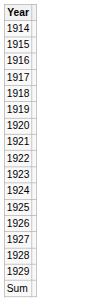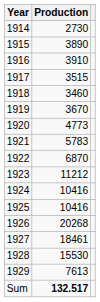+ column: Production | 2730 | 3890 | 3910 | 3515 | 3460 | 3670 | 4773 | 5783 | 6870 | 11212 | 10416 | 10416 | 20268 | 18461 | 15530 | 7613 | 132.517
